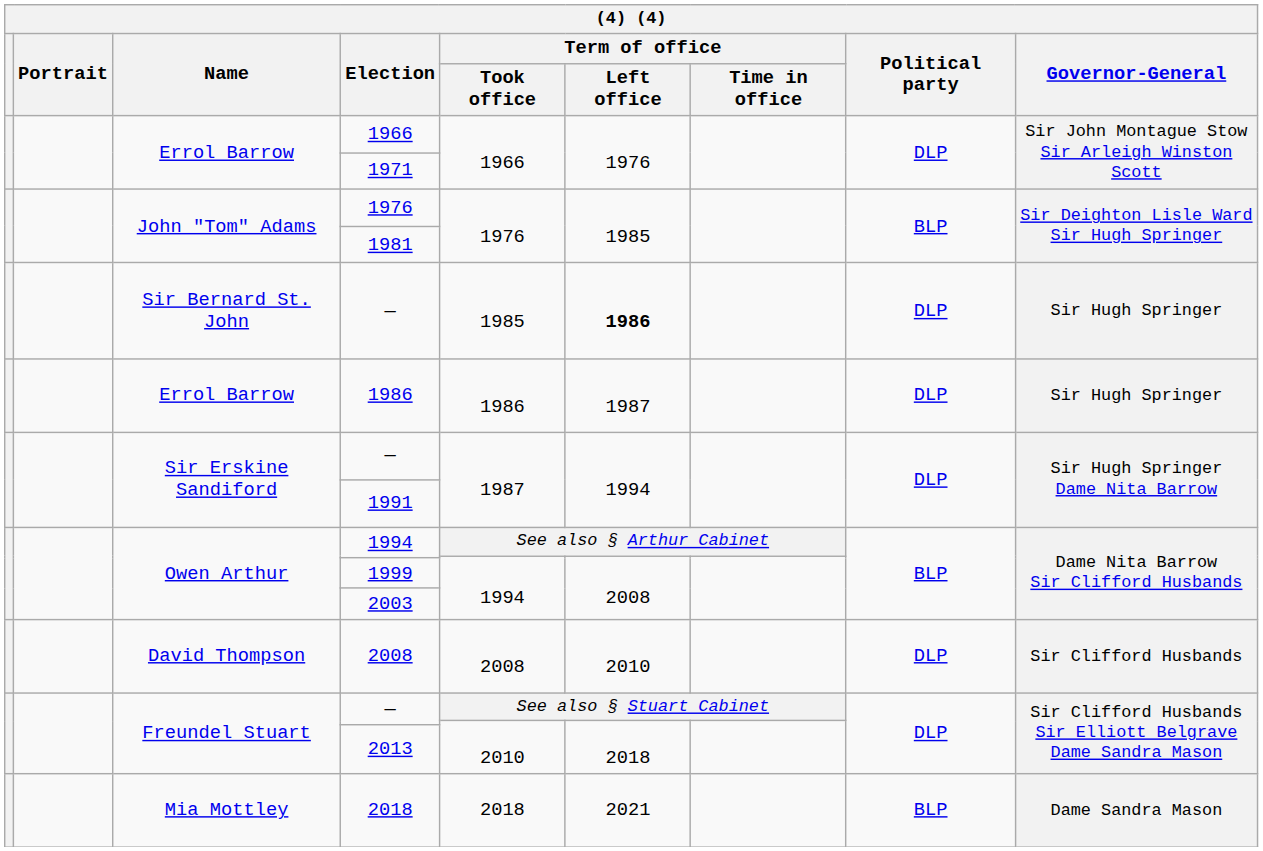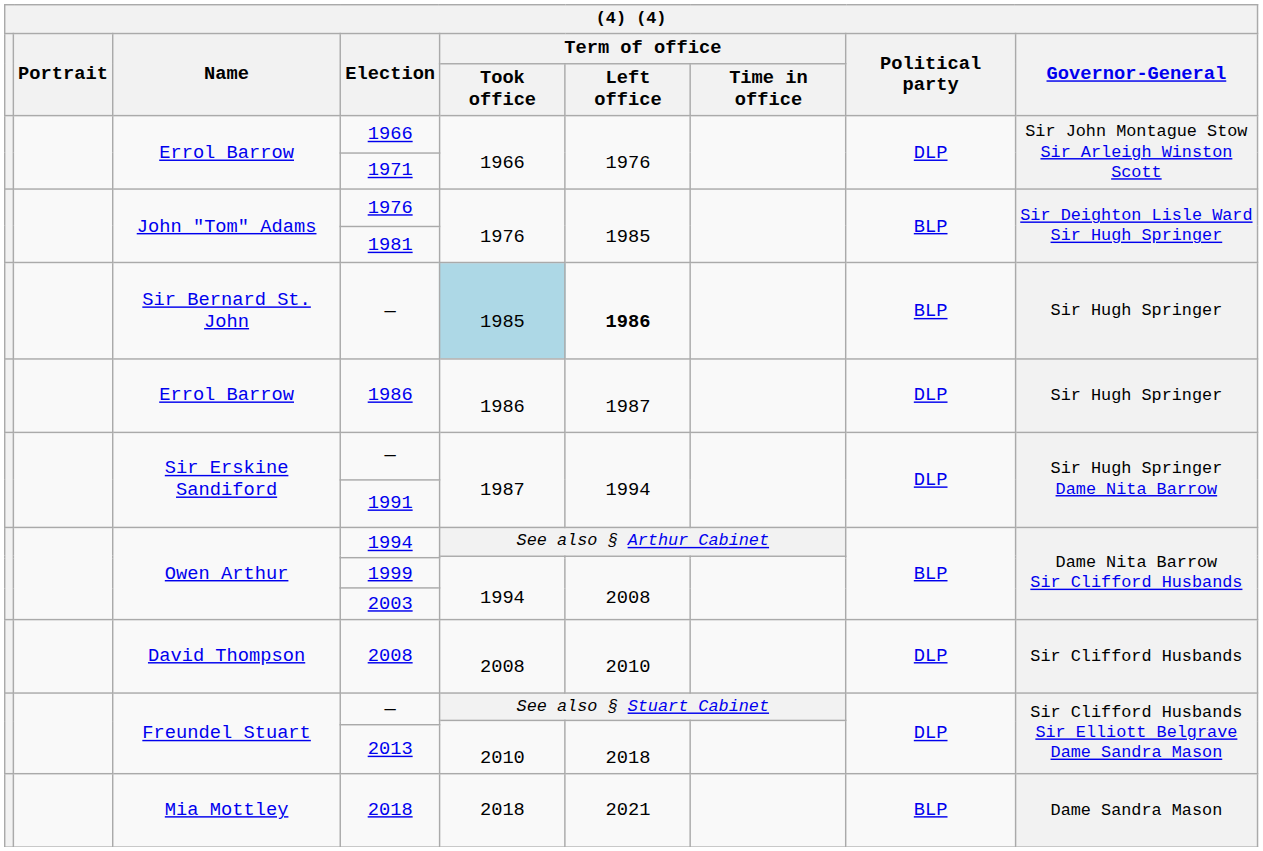Sir Bernard St. John / — | Term of office / Took office: no background -> lightblue background
Sir Bernard St. John / — | Political party: DLP -> BLP
